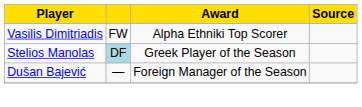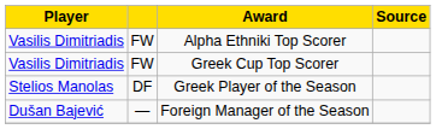+ row: Vasilis Dimitriadis | FW | Greek Cup Top Scorer
Greek Player of the Season | column 2: lightblue background -> no background
